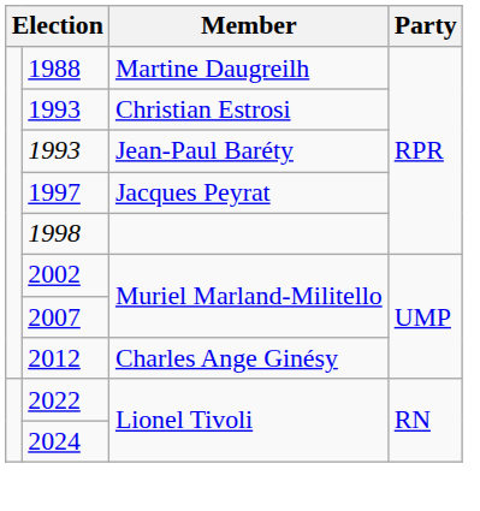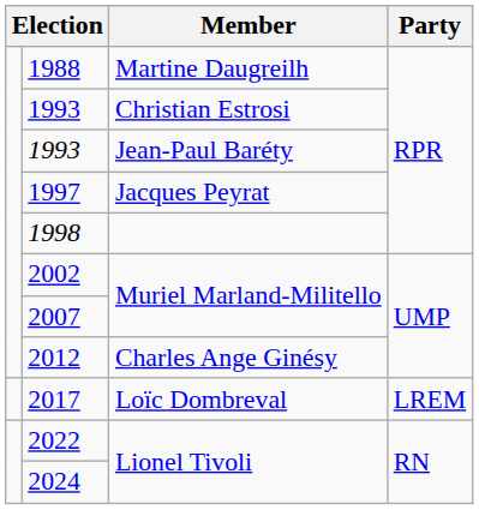+ row: 2017 | Loïc Dombreval | LREM
